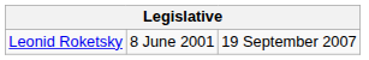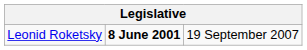Leonid Roketsky | column 2: normal -> bold
